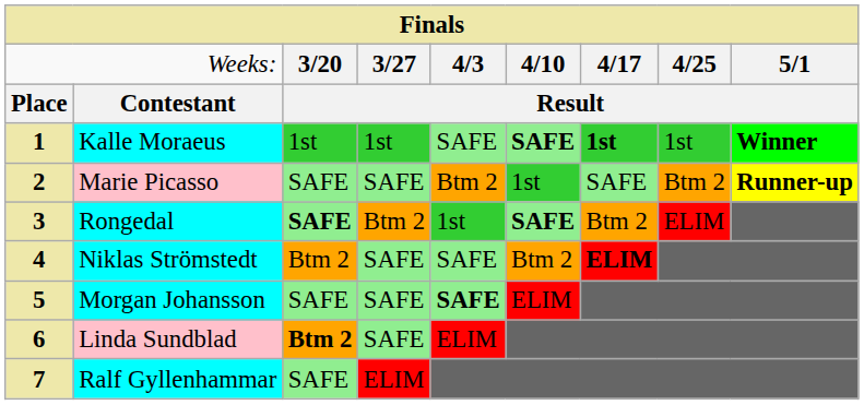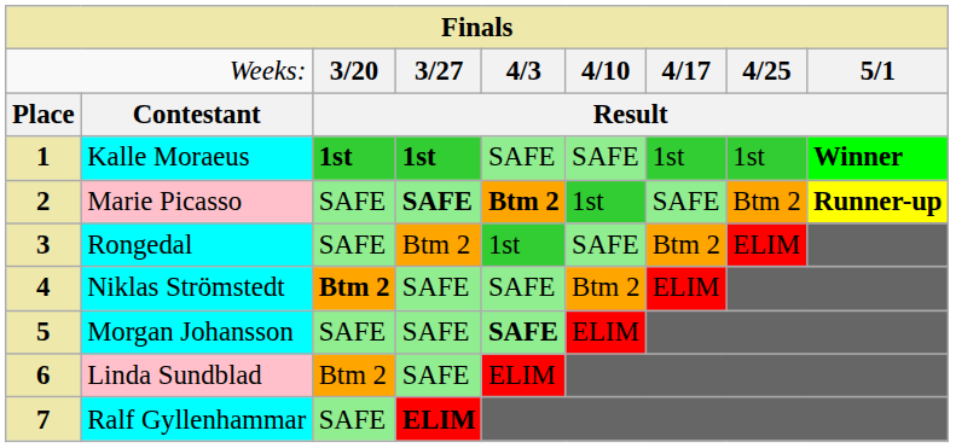Kalle Moraeus | column 3: normal -> bold
Kalle Moraeus | column 4: normal -> bold
Kalle Moraeus | column 6: bold -> normal
Kalle Moraeus | column 7: bold -> normal
Marie Picasso | column 4: normal -> bold
Marie Picasso | column 5: normal -> bold
Rongedal | column 3: bold -> normal
Rongedal | column 6: bold -> normal
Niklas Strömstedt | column 3: normal -> bold
Niklas Strömstedt | column 7: bold -> normal
Linda Sundblad | column 3: bold -> normal
Ralf Gyllenhammar | column 4: normal -> bold
